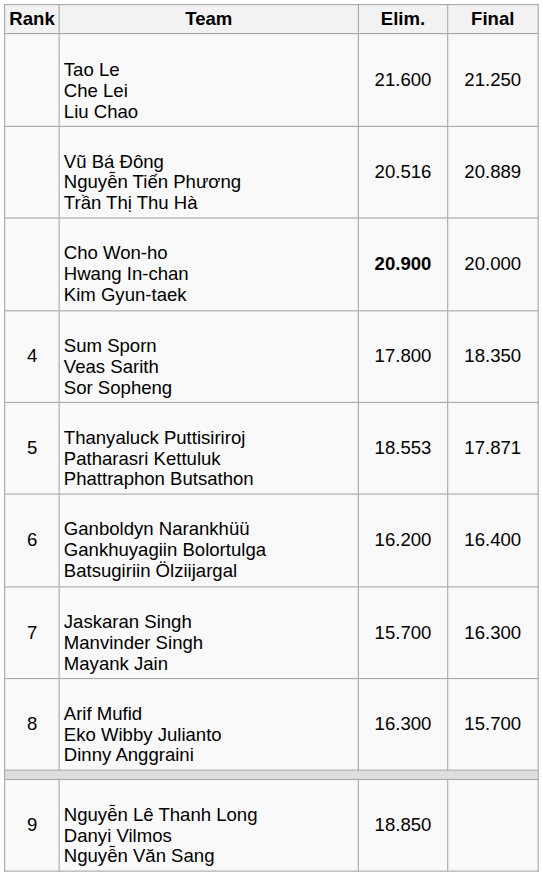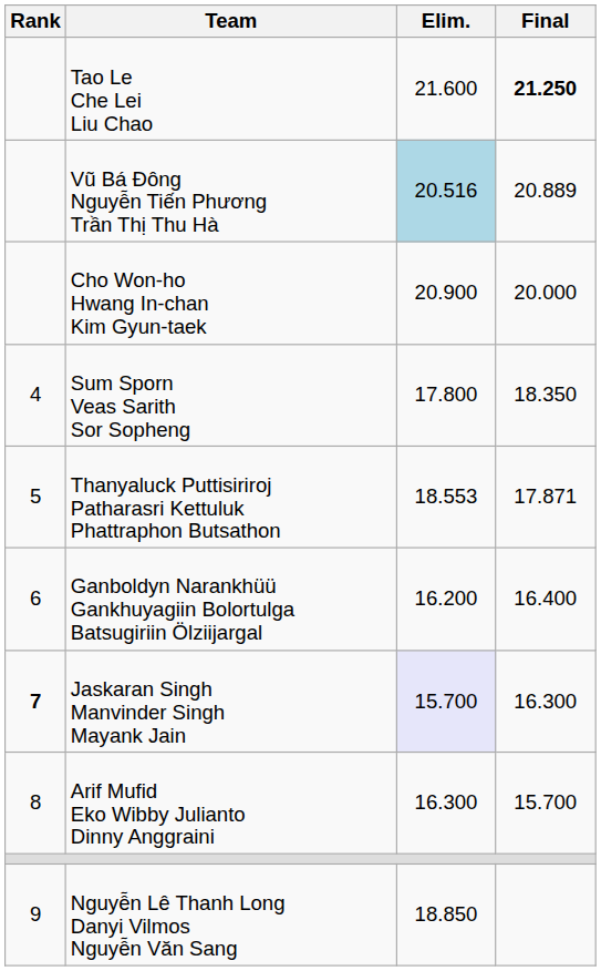Tao Le Che Lei Liu Chao | Final: normal -> bold
Vũ Bá Đông Nguyễn Tiến Phương Trần Thị Thu Hà | Elim.: no background -> lightblue background
Cho Won-ho Hwang In-chan Kim Gyun-taek | Elim.: bold -> normal
Jaskaran Singh Manvinder Singh Mayank Jain | Rank: normal -> bold
Jaskaran Singh Manvinder Singh Mayank Jain | Elim.: no background -> lavender background
